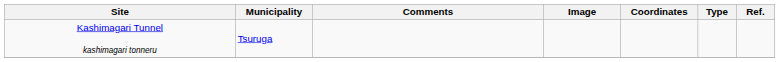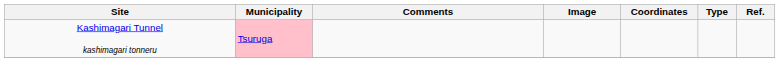Kashimagari Tunnel kashimagari tonneru | Municipality: no background -> pink background
